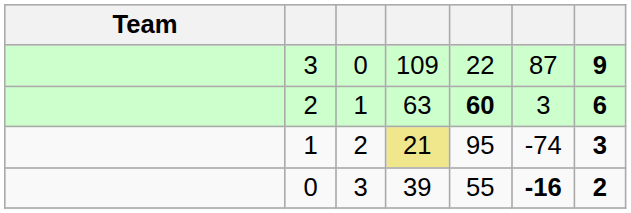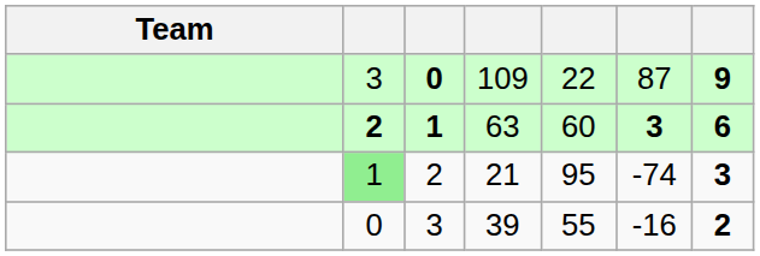row 2 | column 3: normal -> bold
row 3 | column 2: normal -> bold
row 3 | column 3: normal -> bold
row 3 | column 5: bold -> normal
row 3 | column 6: normal -> bold
row 4 | column 2: no background -> lightgreen background
row 4 | column 4: khaki background -> no background
row 5 | column 6: bold -> normal
